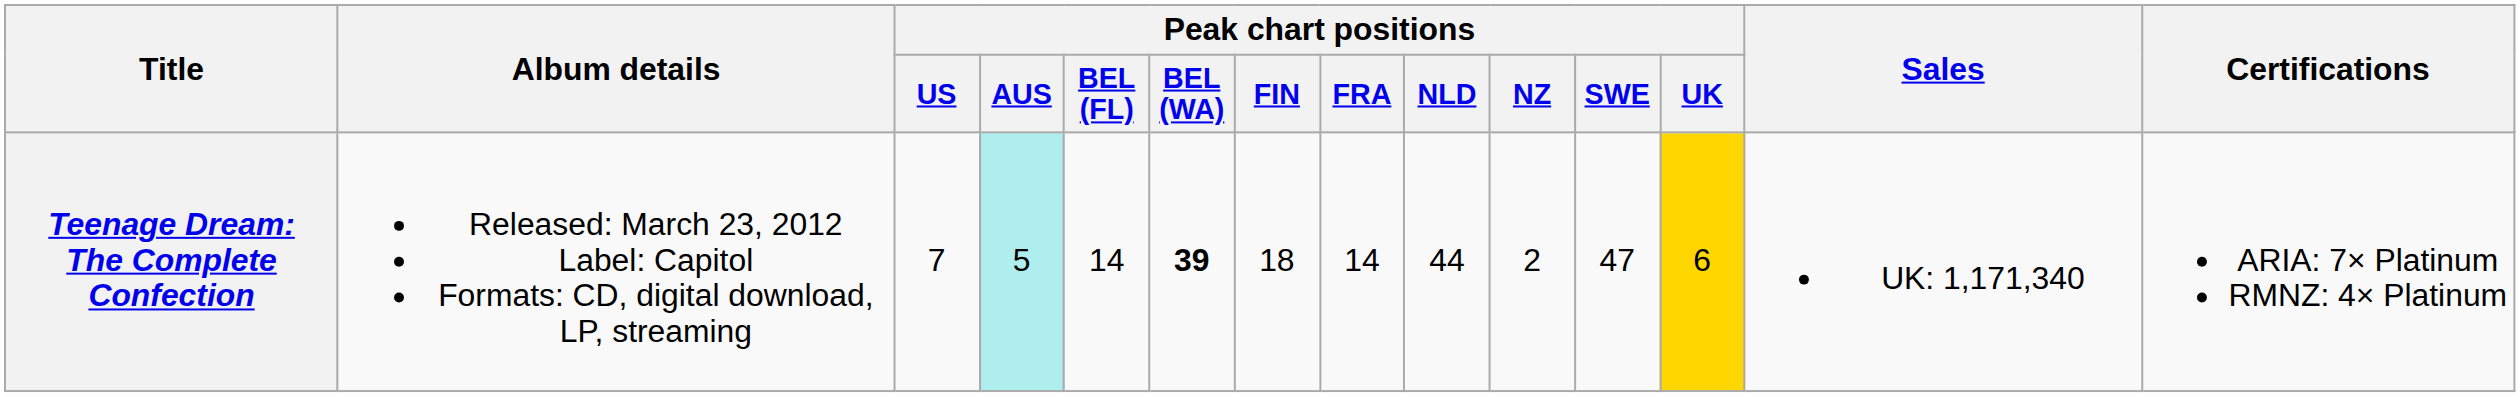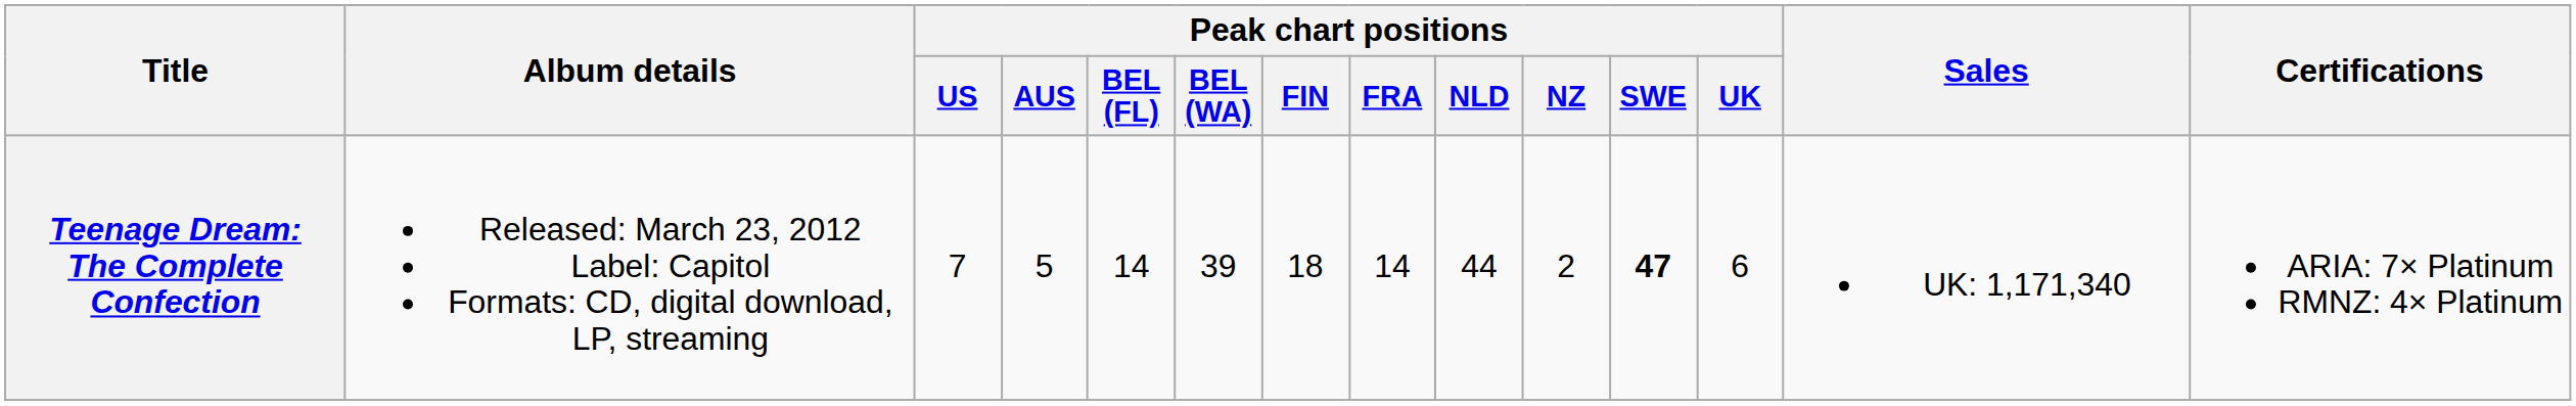Teenage Dream: The Complete Confection | Peak chart positions / AUS: paleturquoise background -> no background
Teenage Dream: The Complete Confection | Peak chart positions / BEL (WA): bold -> normal
Teenage Dream: The Complete Confection | Peak chart positions / SWE: normal -> bold
Teenage Dream: The Complete Confection | Peak chart positions / UK: gold background -> no background
